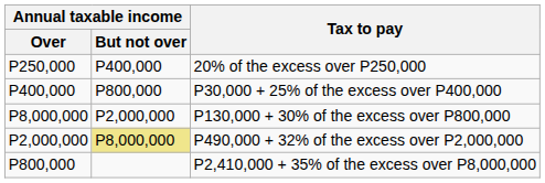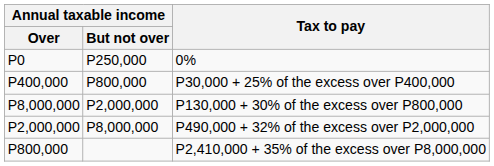+ row: P0 | P250,000 | 0%
- row: P250,000 | P400,000 | 20% of the excess over P250,000
P490,000 + 32% of the excess over P2,000,000 | Annual taxable income / But not over: khaki background -> no background
